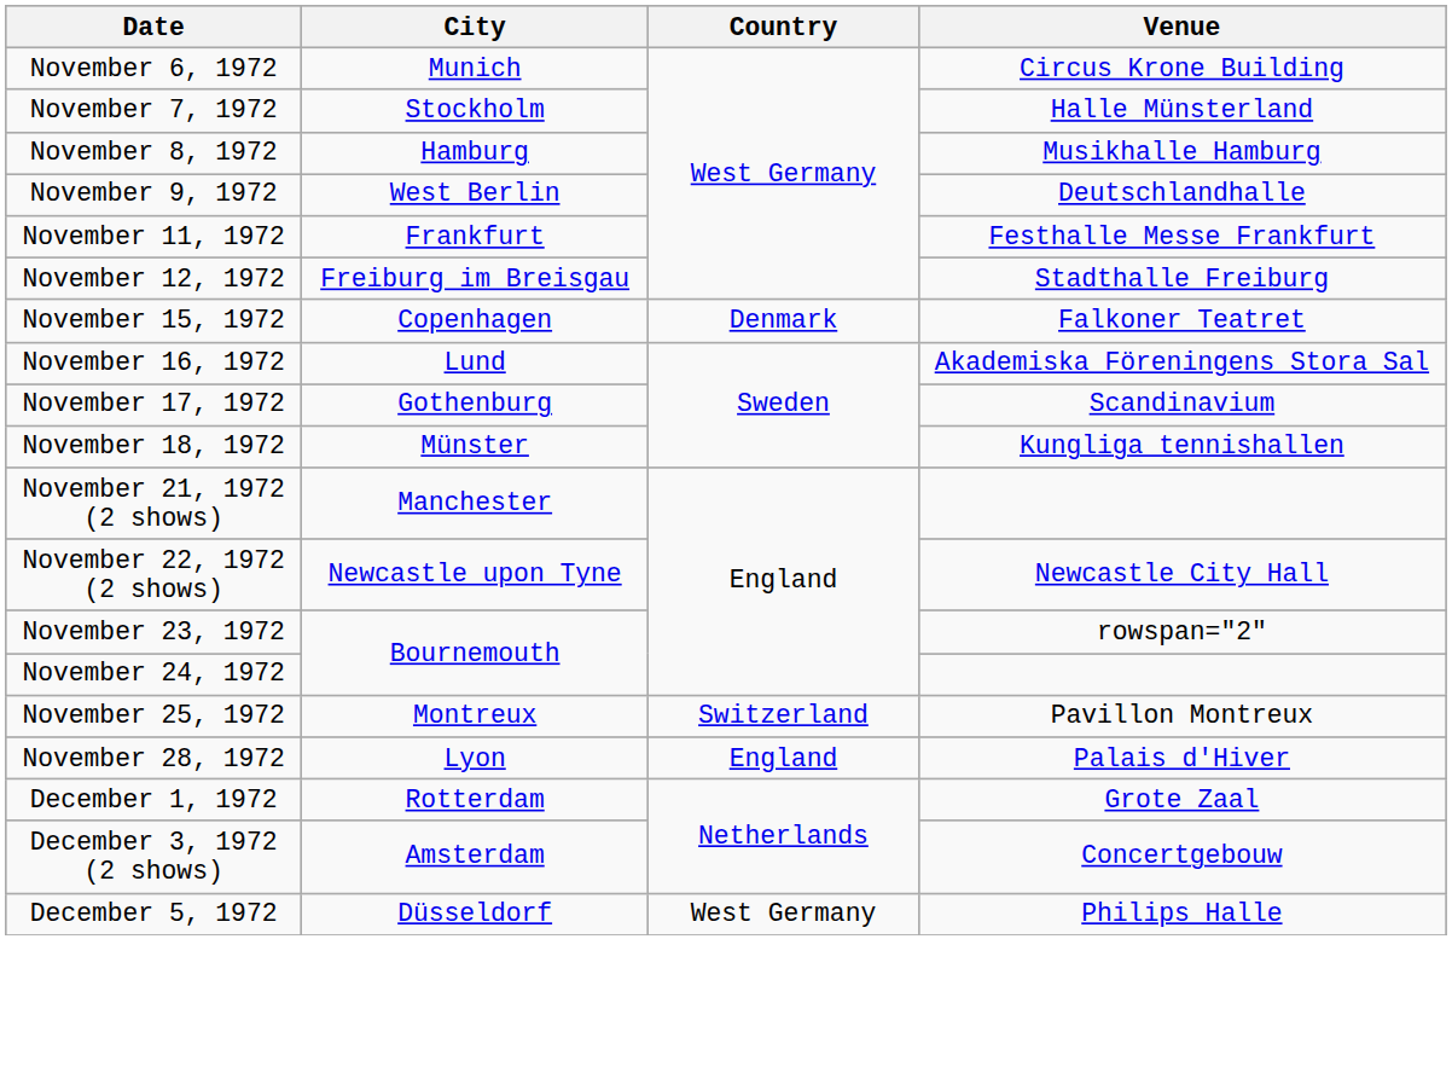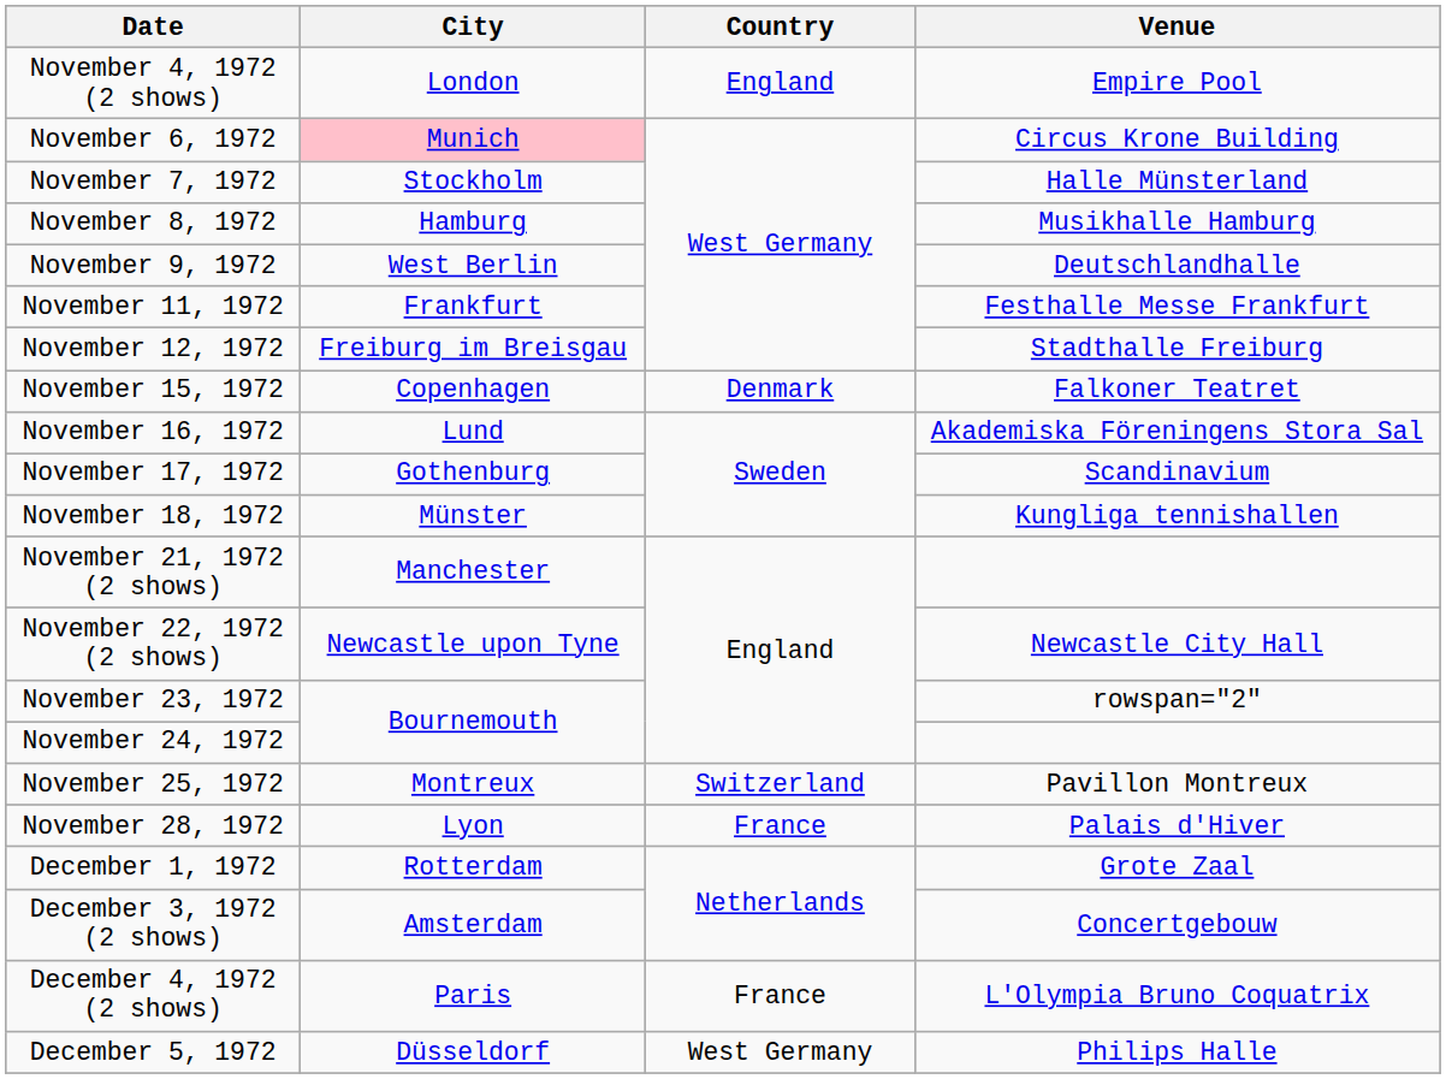+ row: November 4, 1972 (2 shows) | London | England | Empire Pool
November 6, 1972 | City: no background -> pink background
November 28, 1972 | Country: England -> France
+ row: December 4, 1972 (2 shows) | Paris | France | L'Olympia Bruno Coquatrix
